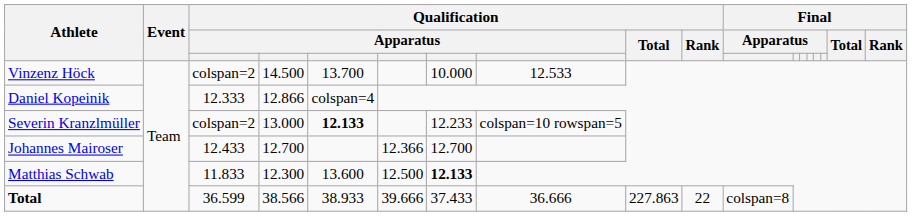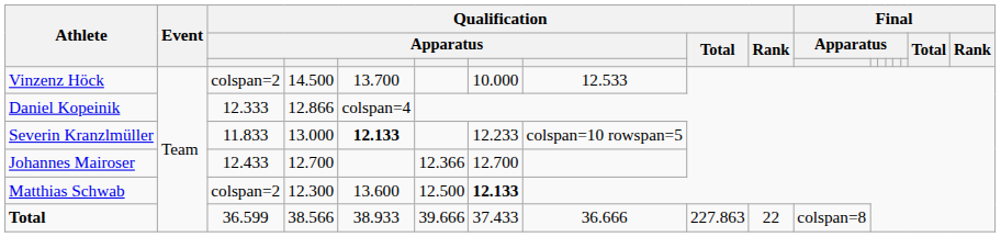Severin Kranzlmüller | column 3: colspan=2 -> 11.833
Matthias Schwab | column 3: 11.833 -> colspan=2
